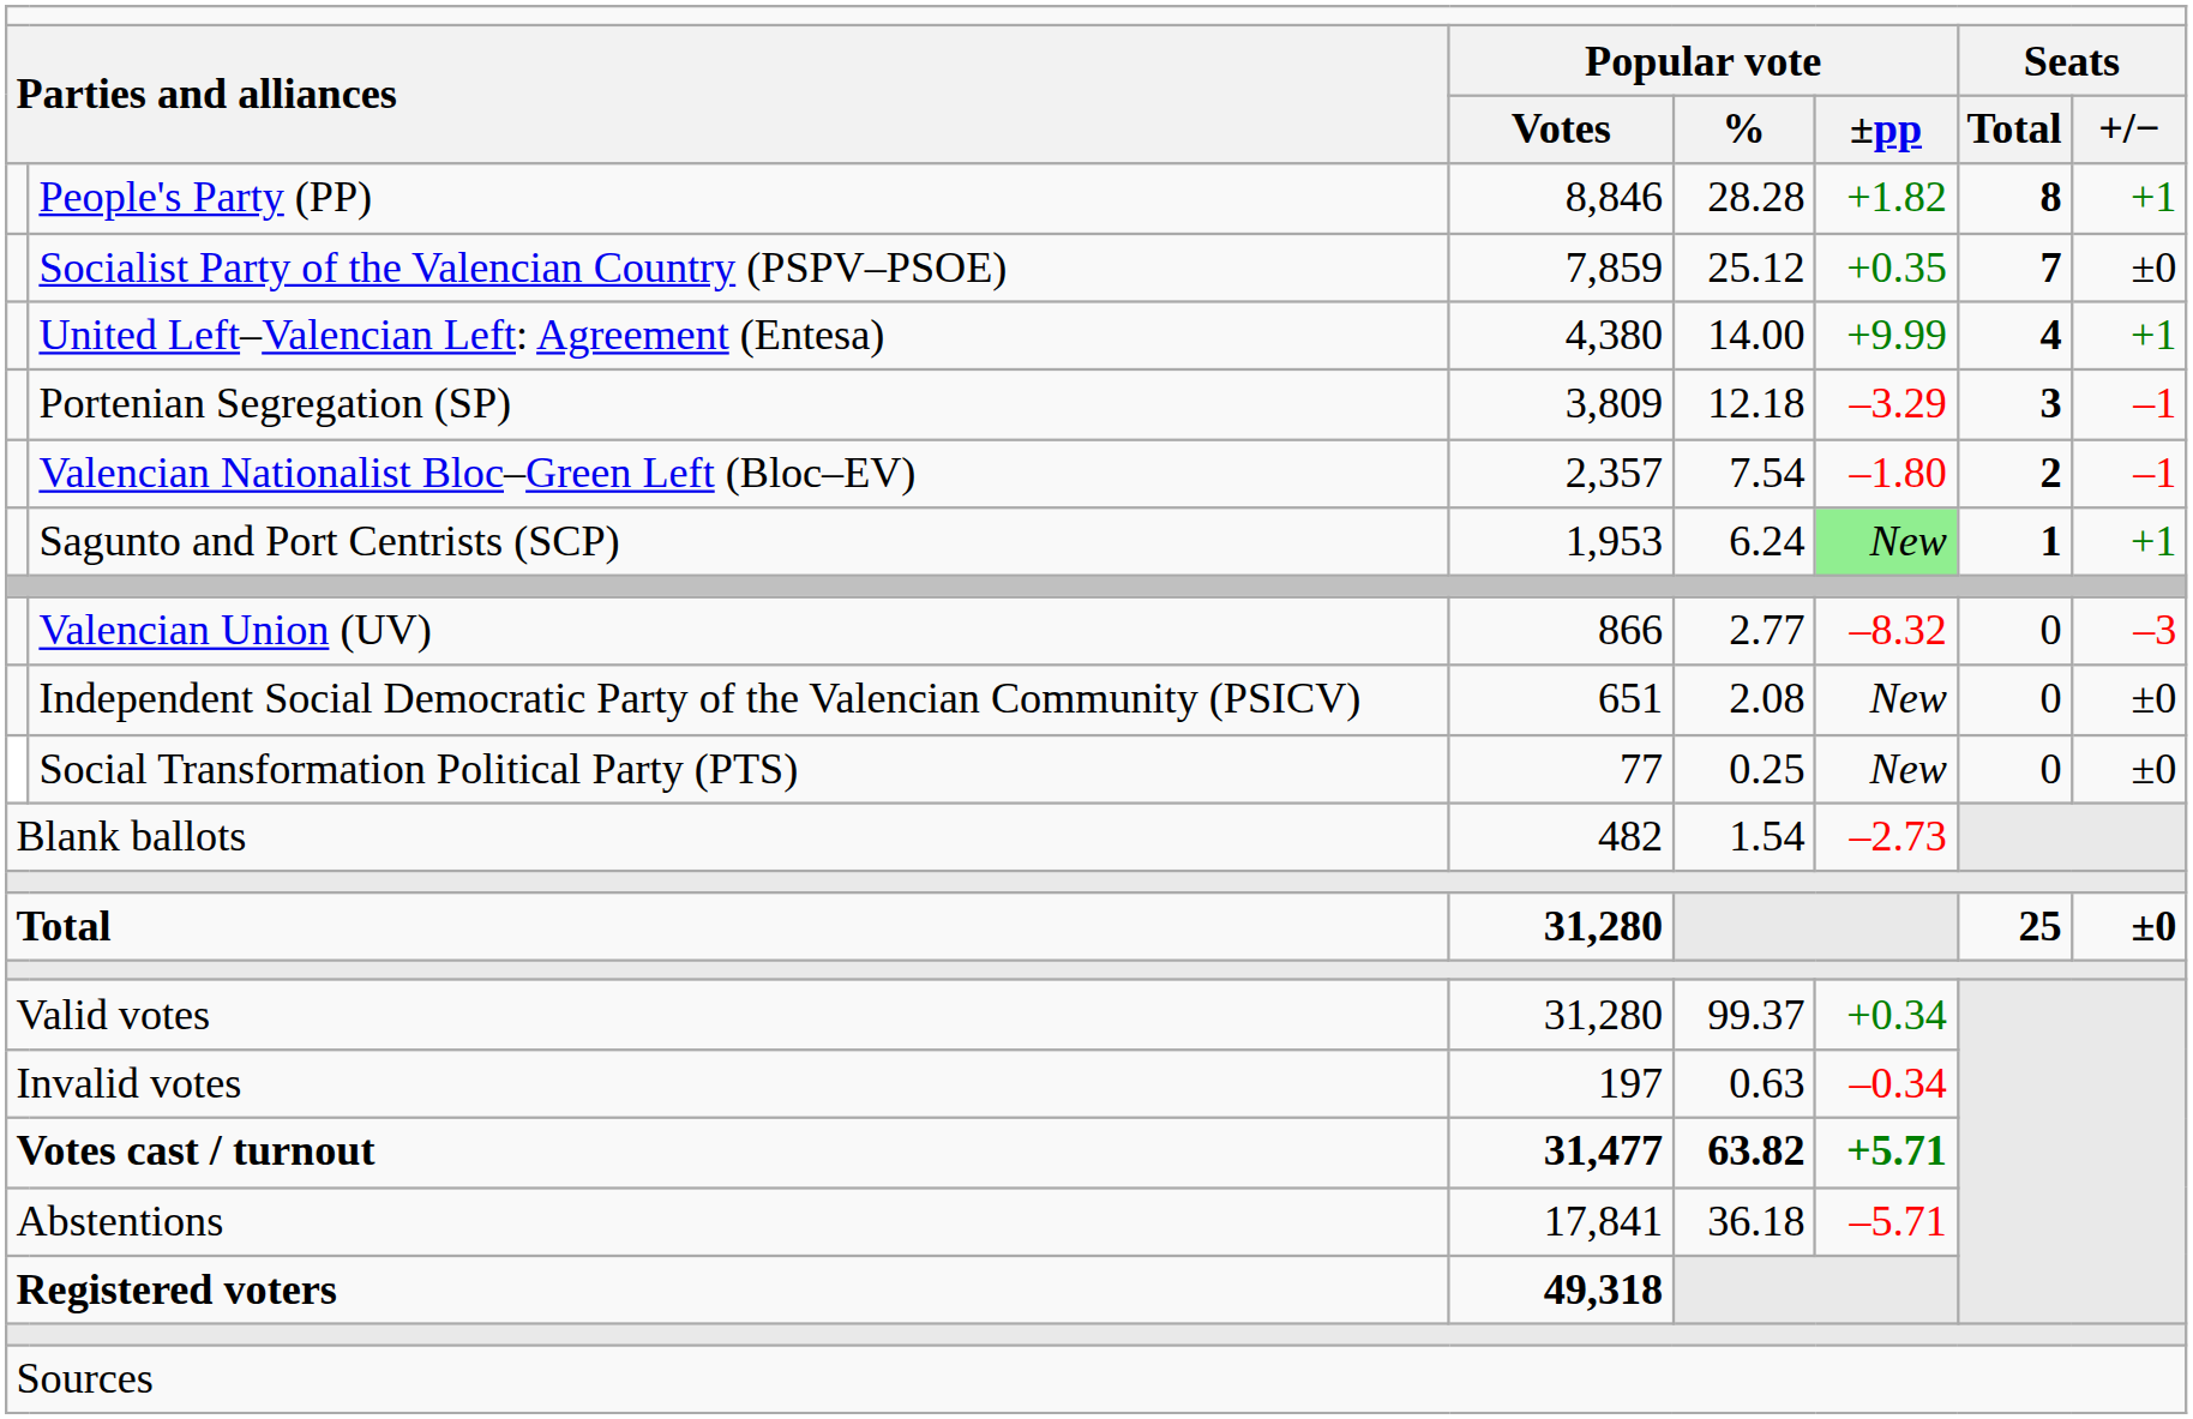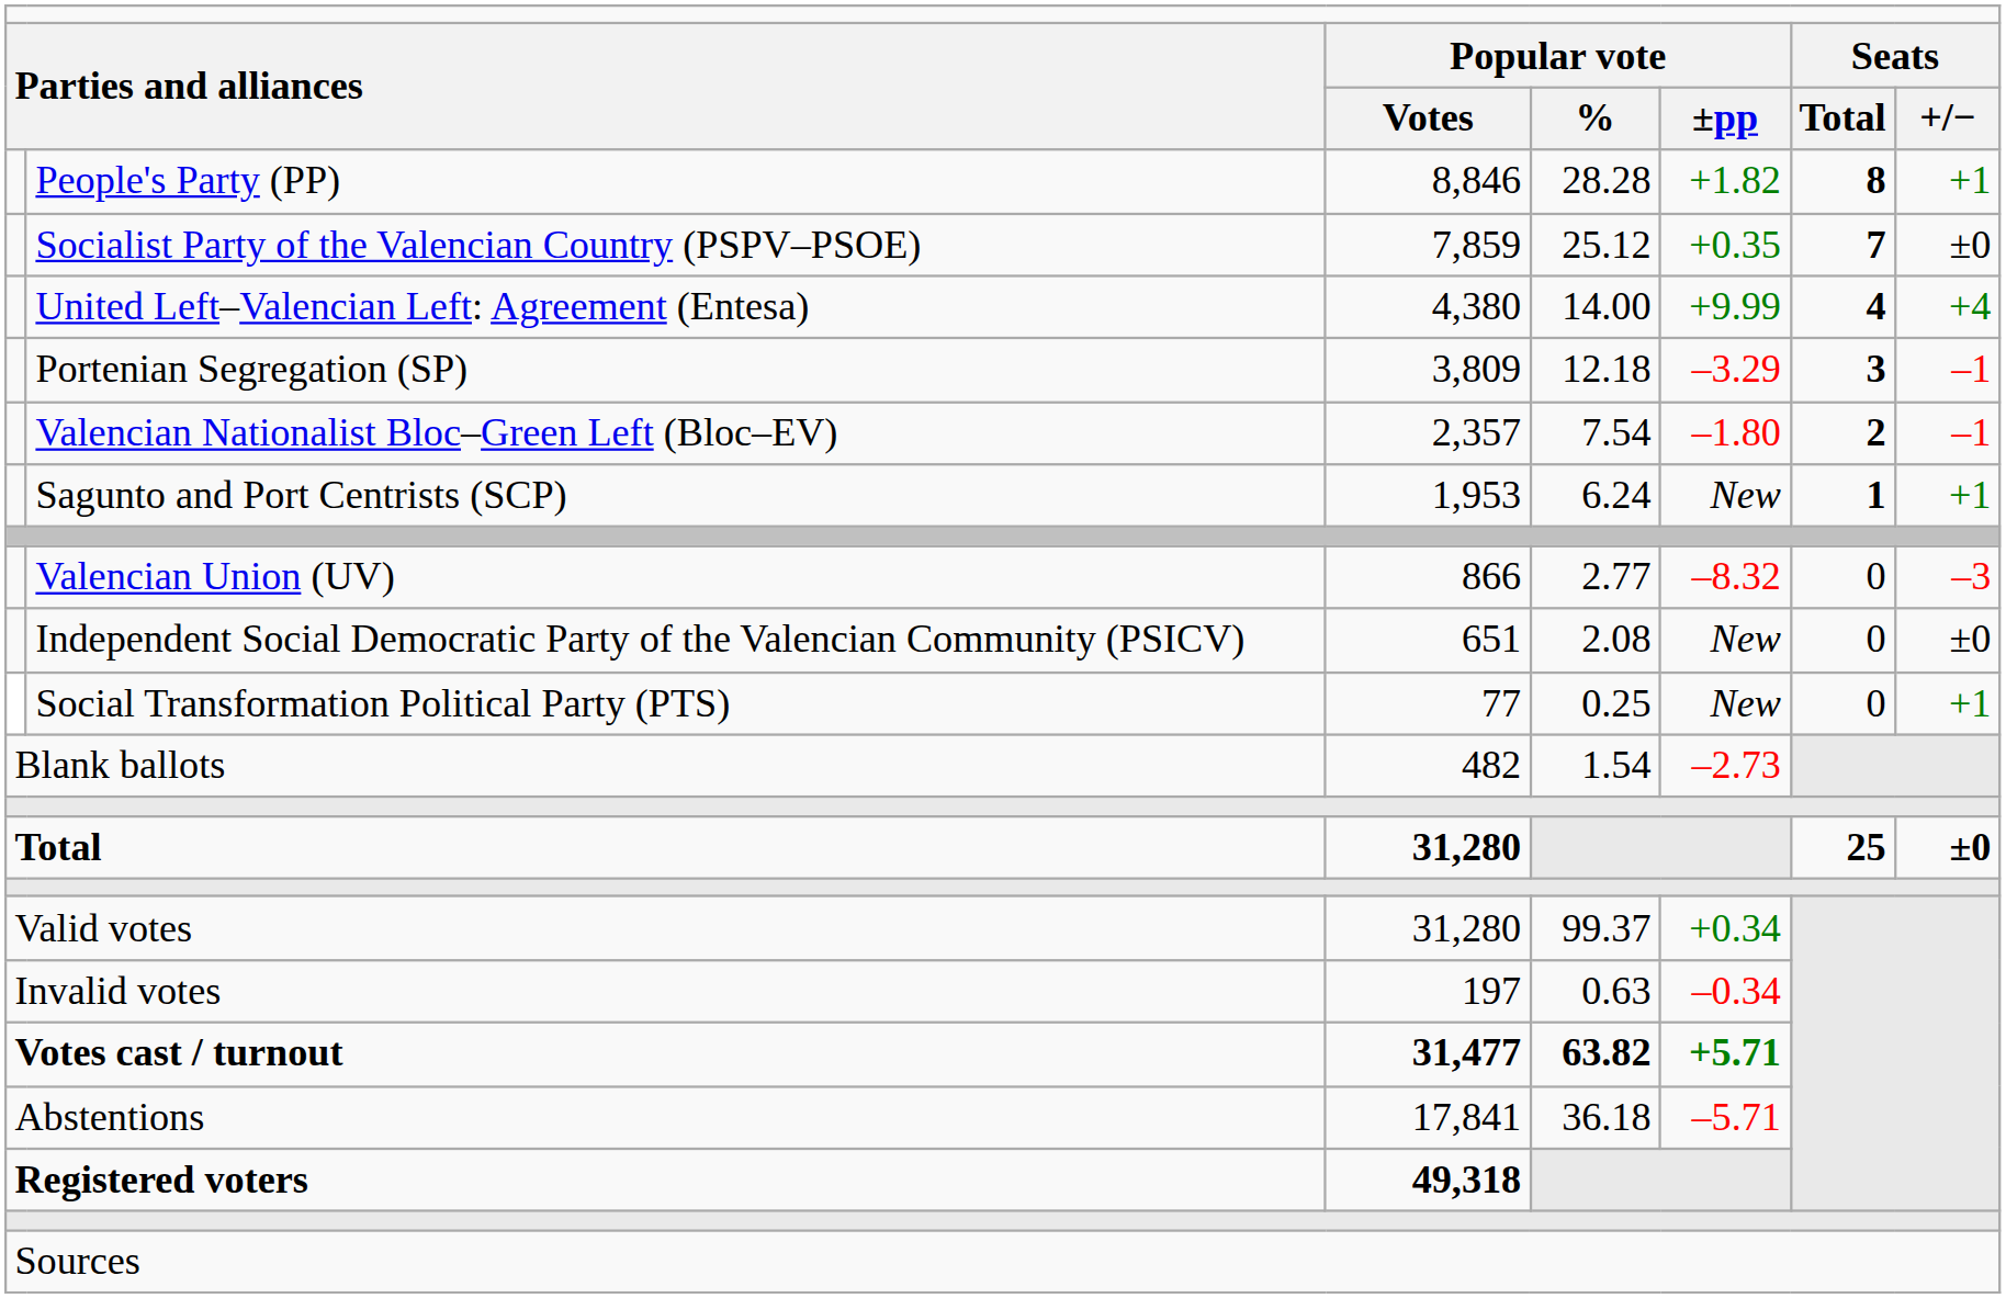United Left–Valencian Left: Agreement (Entesa) | column 7: +1 -> +4
Sagunto and Port Centrists (SCP) | column 5: lightgreen background -> no background
Social Transformation Political Party (PTS) | column 7: ±0 -> +1
